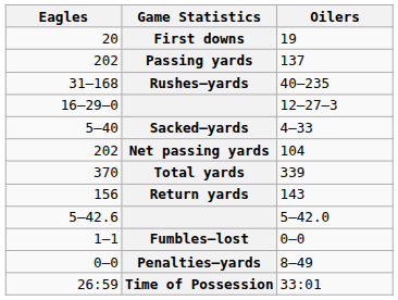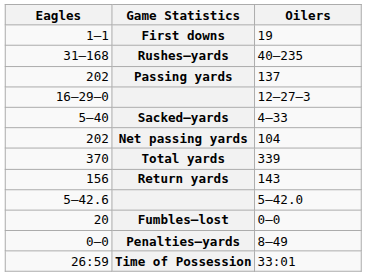First downs | Eagles: 20 -> 1–1
rows swapped: Rushes–yards <-> Passing yards
Fumbles–lost | Eagles: 1–1 -> 20
